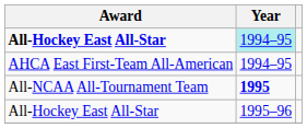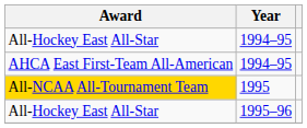row 2 | Award: bold -> normal
row 2 | Year: paleturquoise background -> no background
row 4 | Award: no background -> gold background
row 4 | Year: bold -> normal
